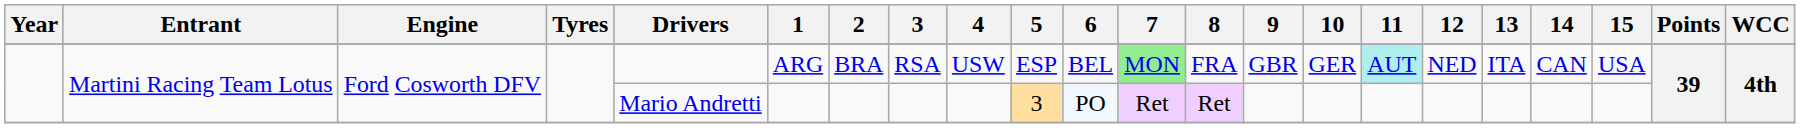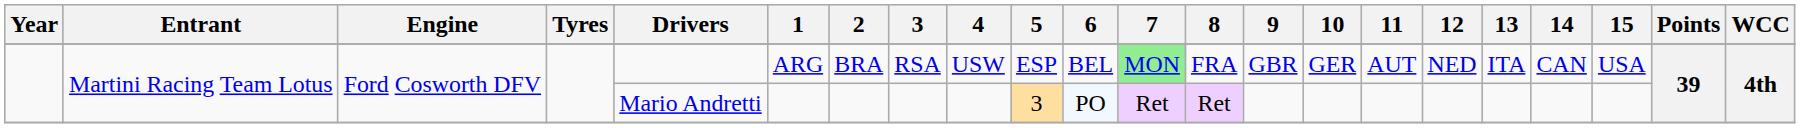row 2 | 11: paleturquoise background -> no background
